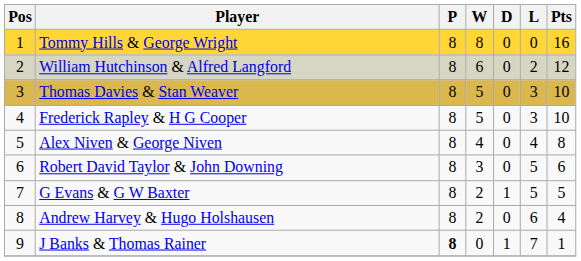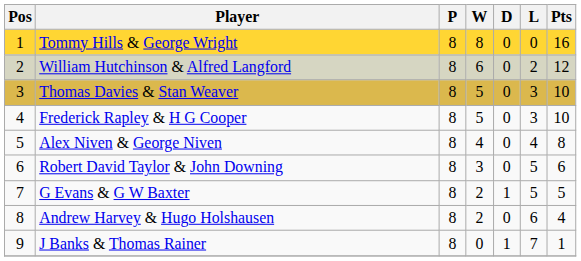J Banks & Thomas Rainer | P: bold -> normal
